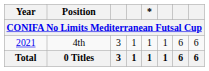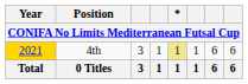4th | Year: no background -> gold background
4th | *: no background -> khaki background
